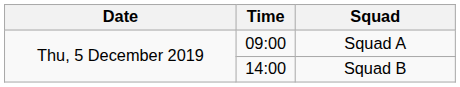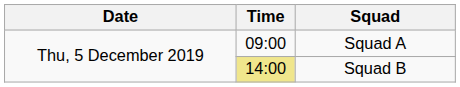Squad B | Time: no background -> khaki background
